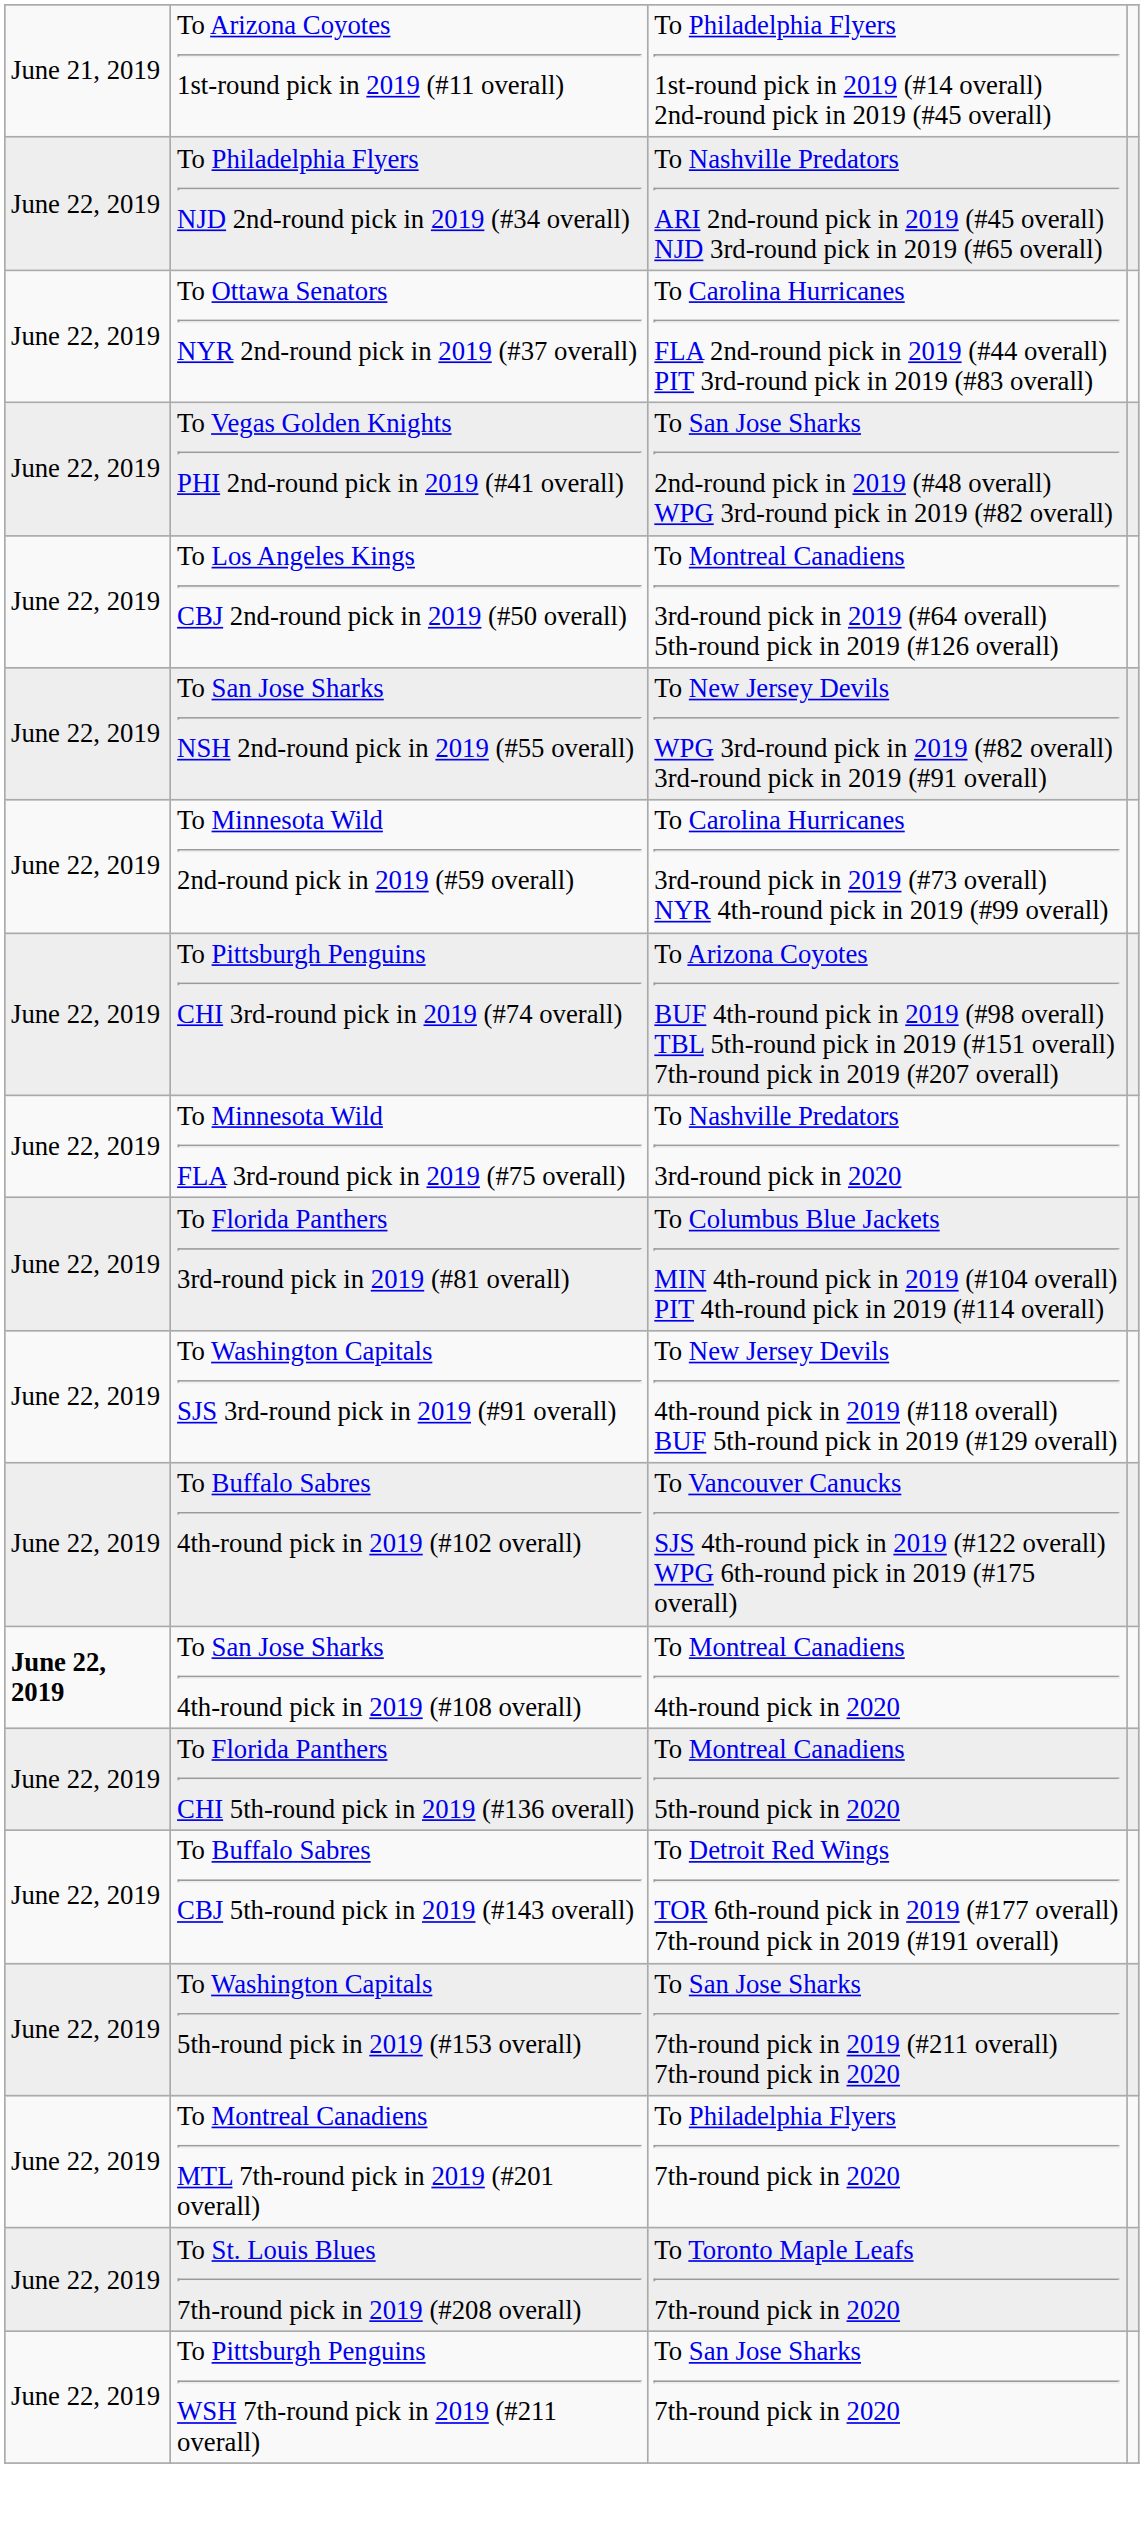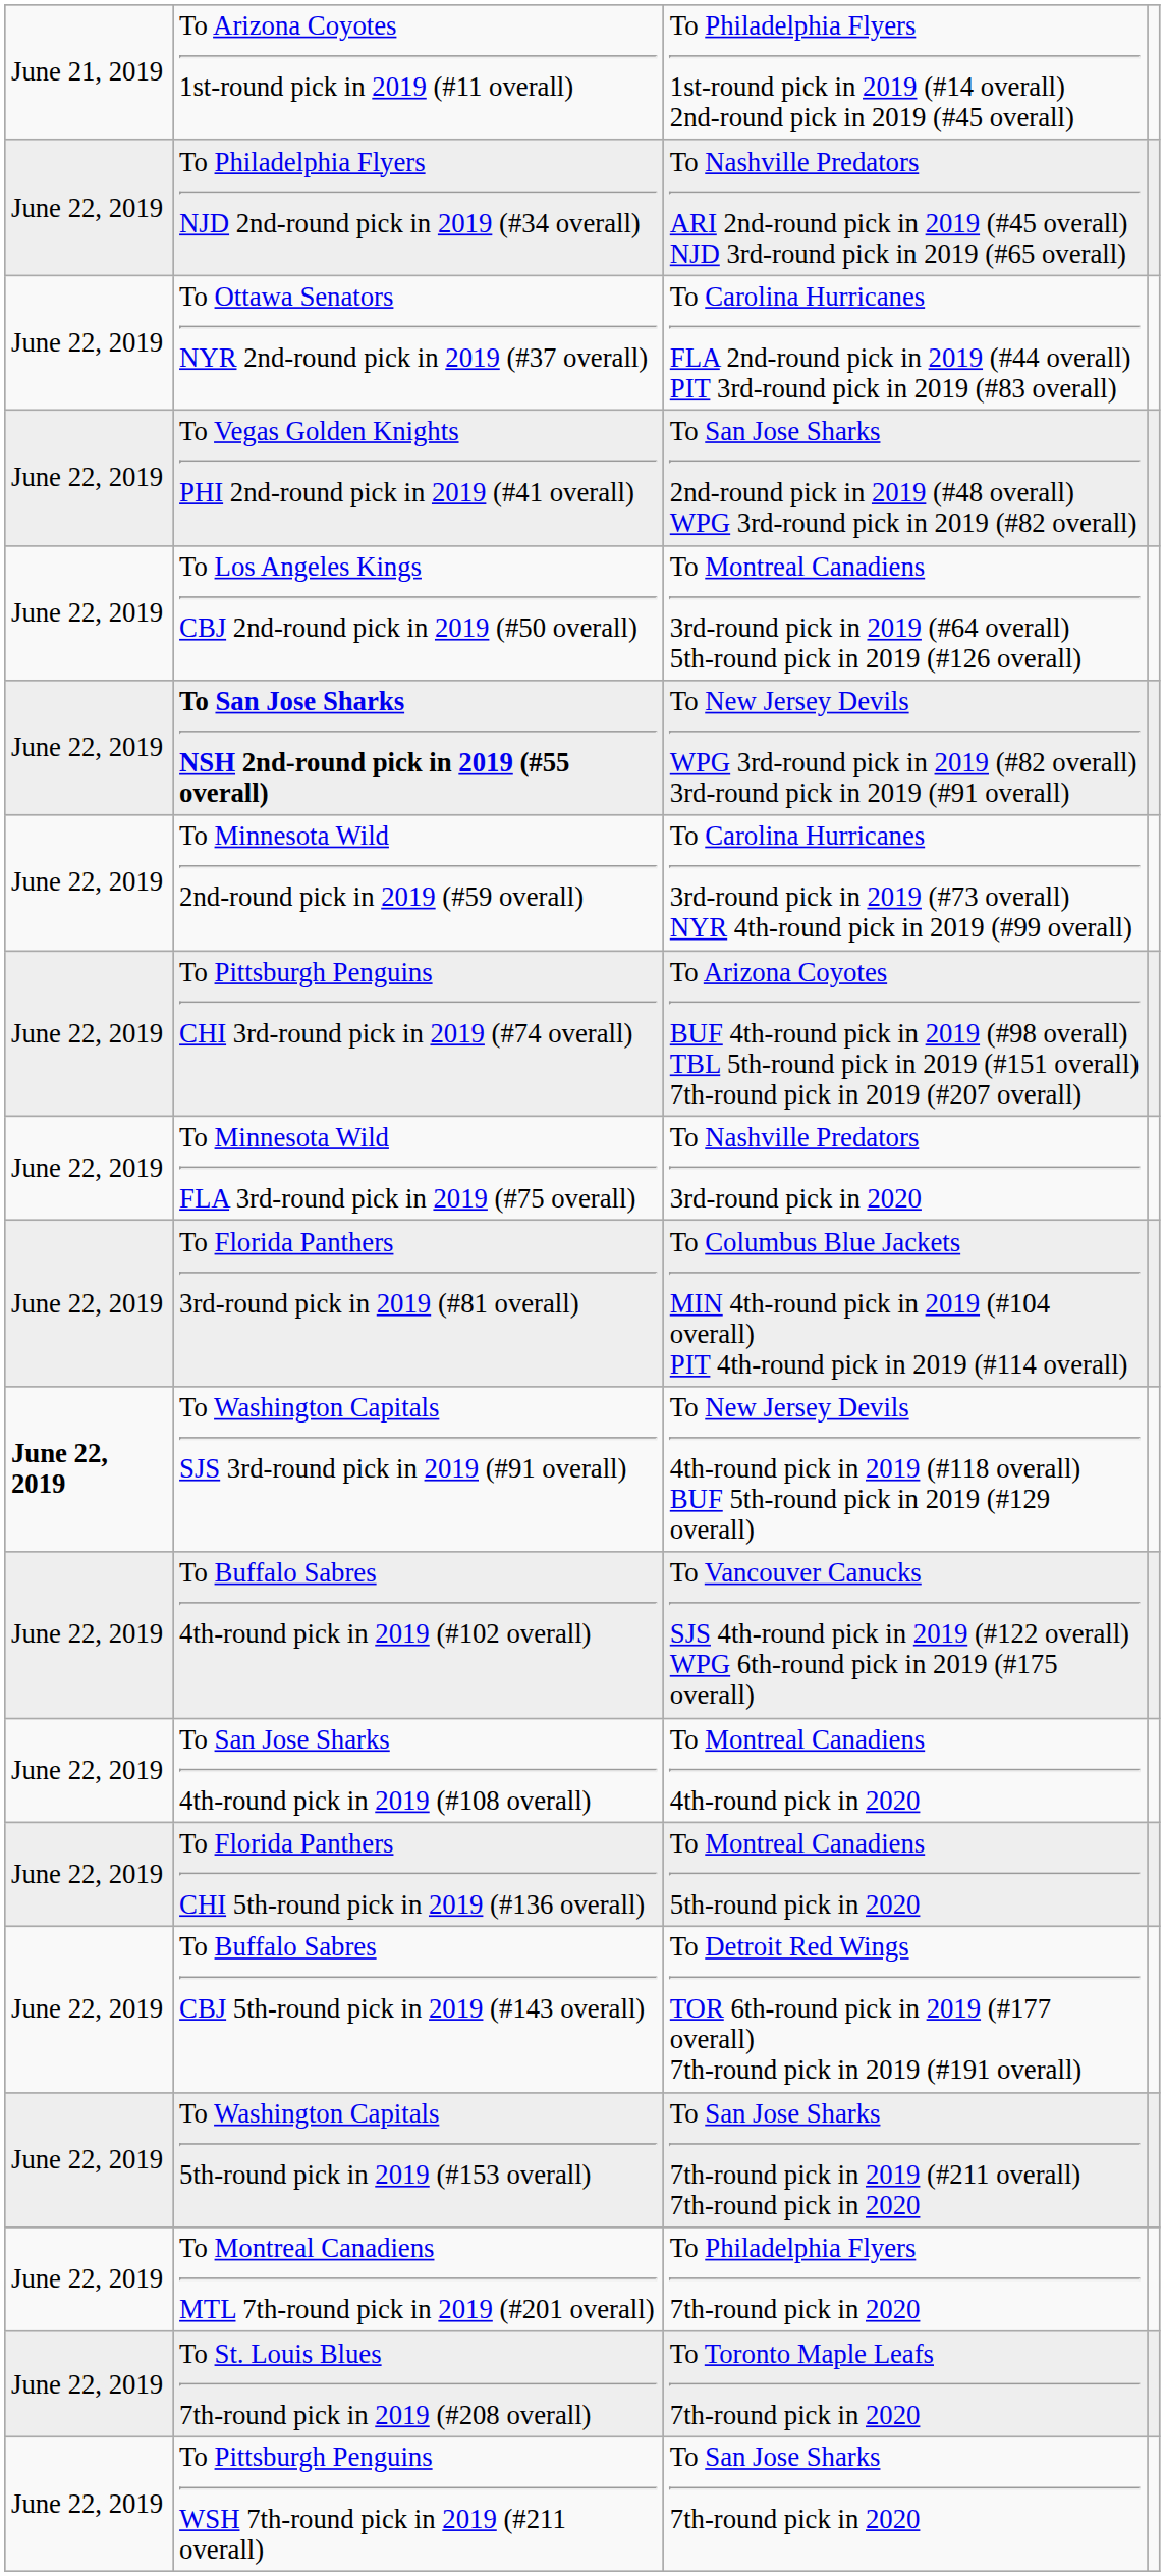row 6 | column 2: normal -> bold
row 11 | column 1: normal -> bold
row 13 | column 1: bold -> normal
